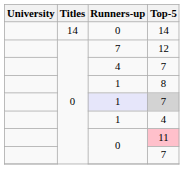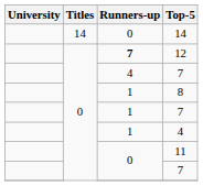12 | Runners-up: normal -> bold
1 / 7 | Runners-up: lavender background -> no background
1 / 7 | Top-5: lightgrey background -> no background
11 | Top-5: pink background -> no background
